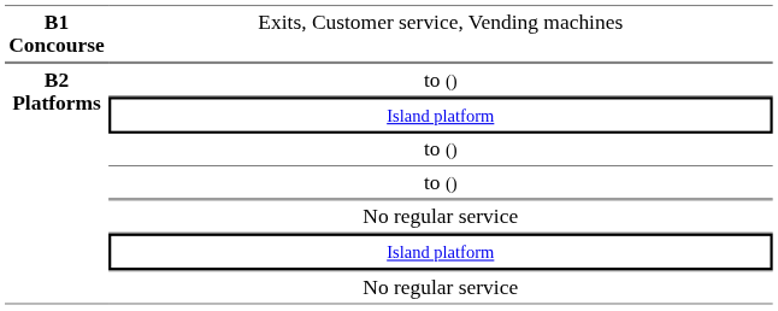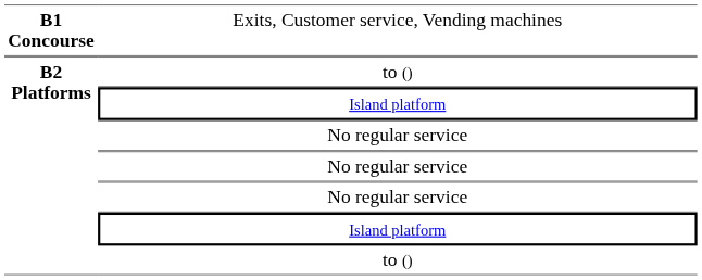row 4 | column 2: to () -> No regular service
row 5 | column 2: to () -> No regular service
row 8 | column 2: No regular service -> to ()
